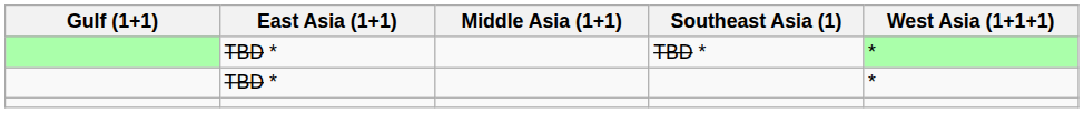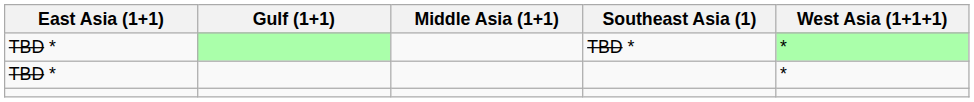columns swapped: East Asia (1+1) <-> Gulf (1+1)
